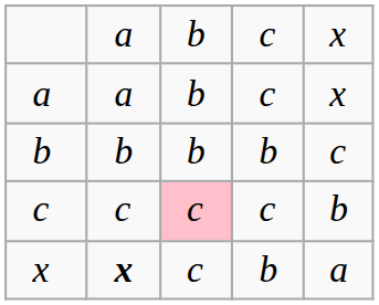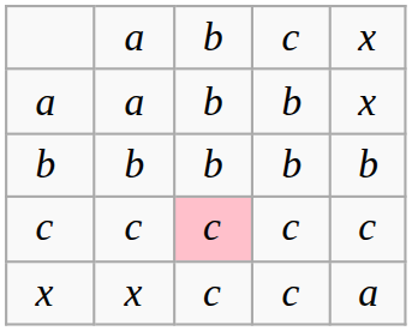row 2 | column 4: c -> b
row 3 | column 5: c -> b
row 4 | column 5: b -> c
row 5 | column 2: bold -> normal
row 5 | column 4: b -> c
